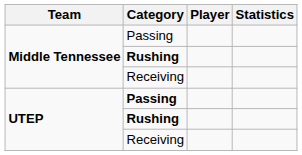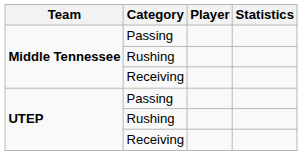Middle Tennessee / Rushing | Category: bold -> normal
UTEP / Passing | Category: bold -> normal
UTEP / Rushing | Category: bold -> normal
